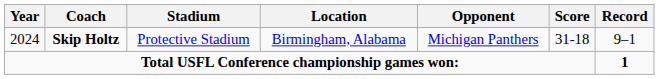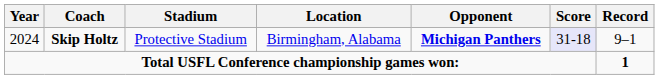2024 | Opponent: normal -> bold
2024 | Score: no background -> lavender background
